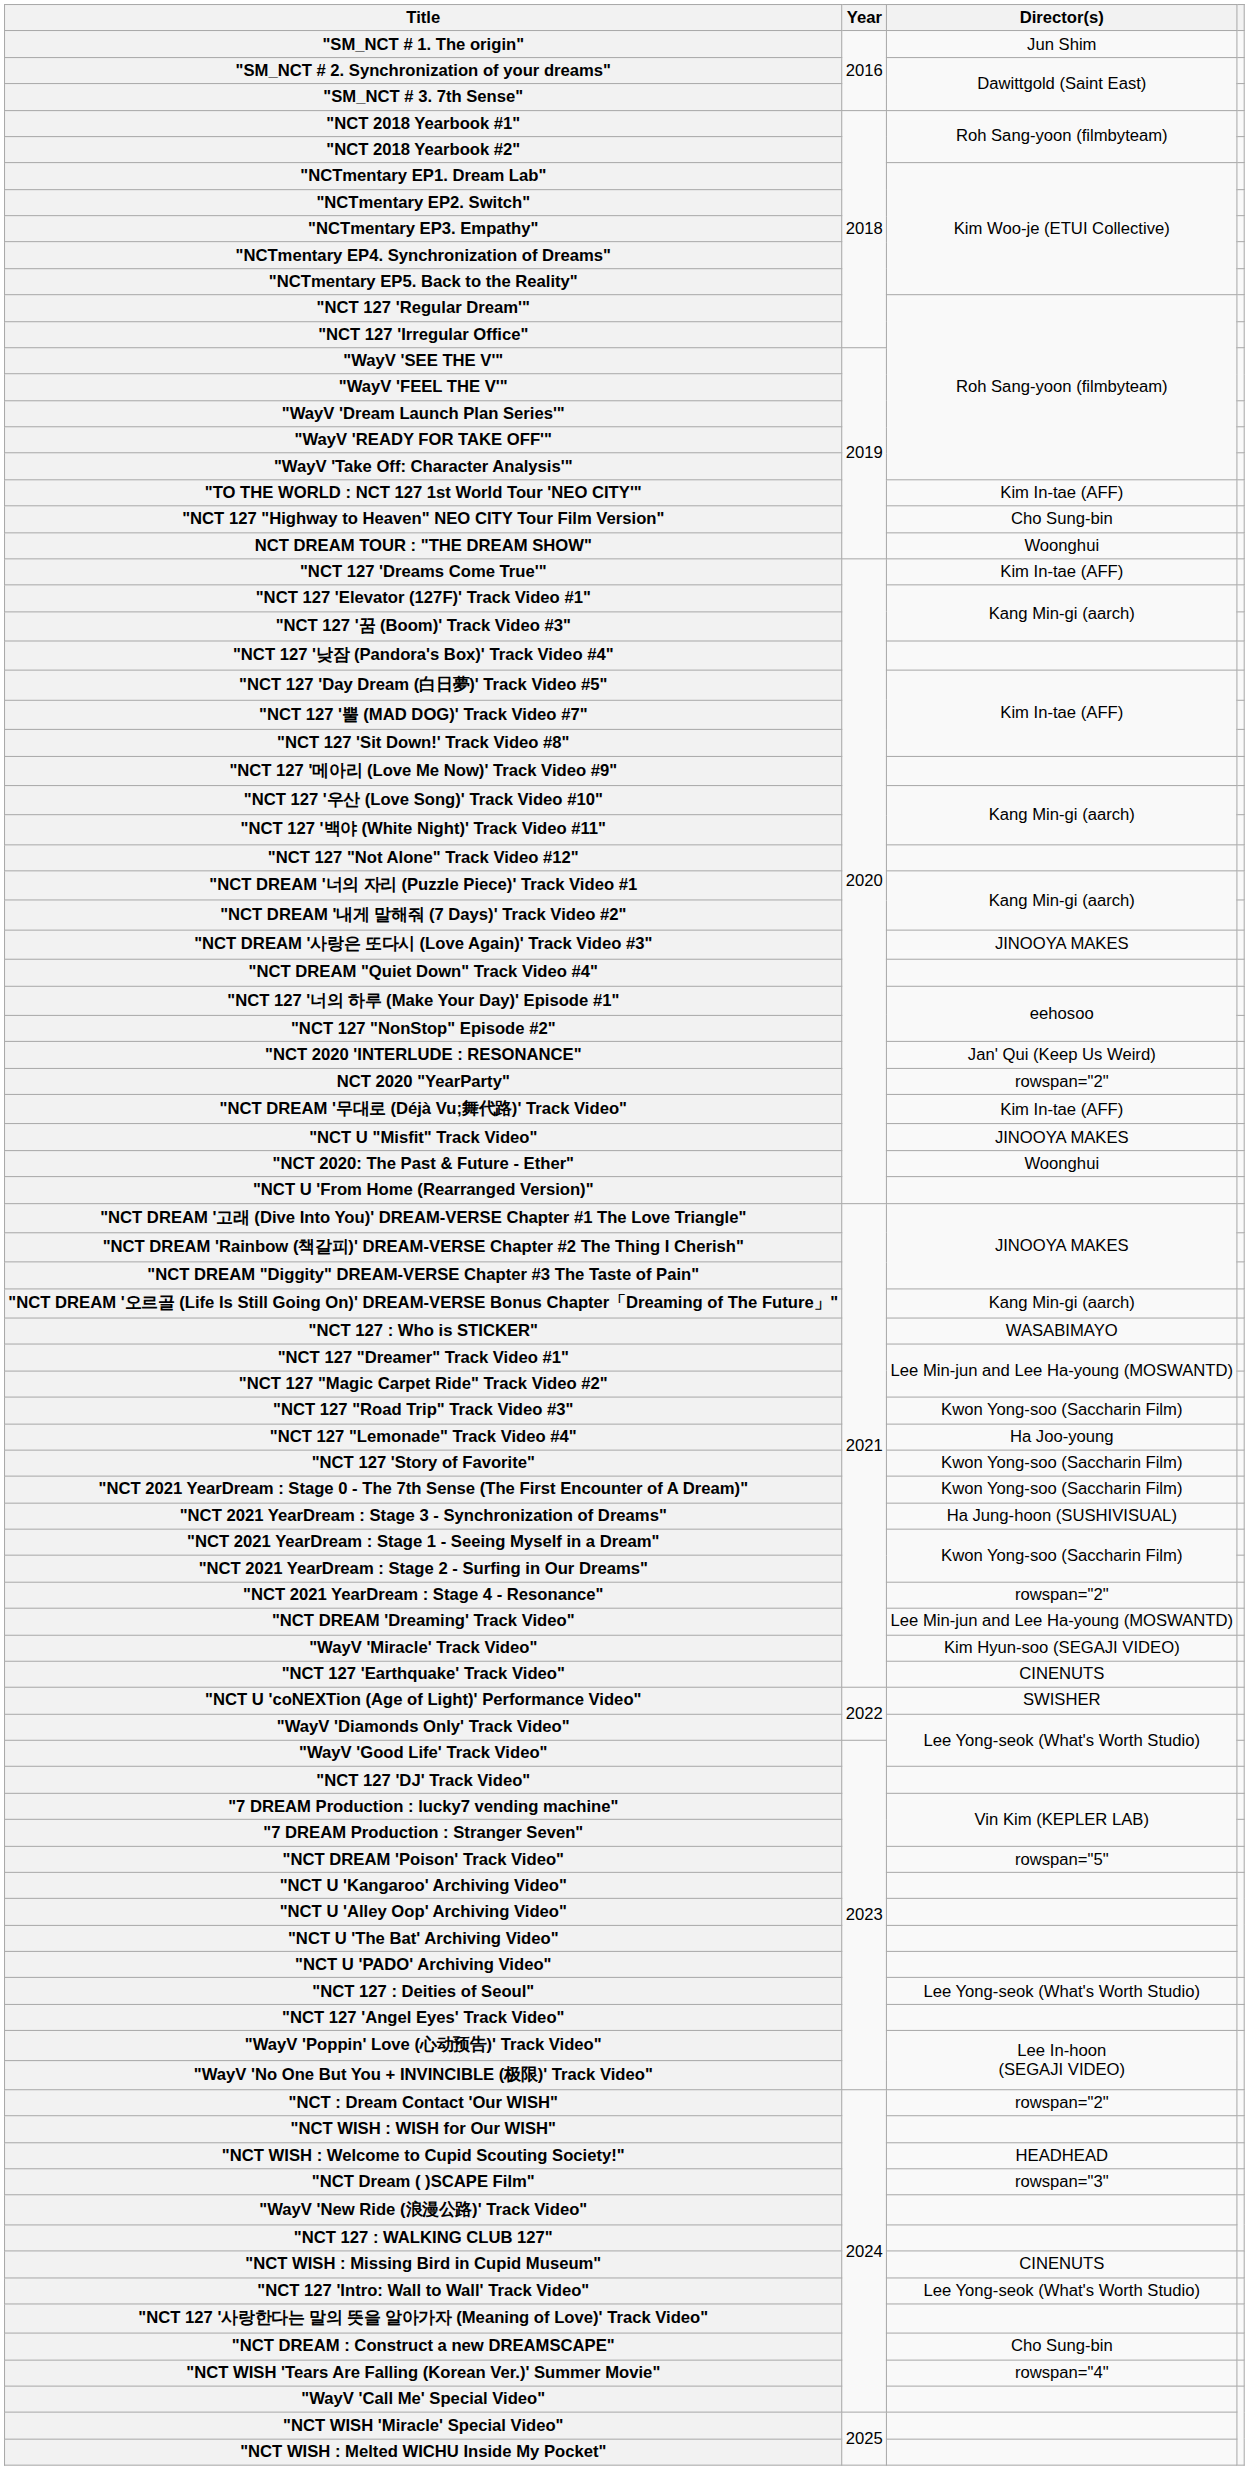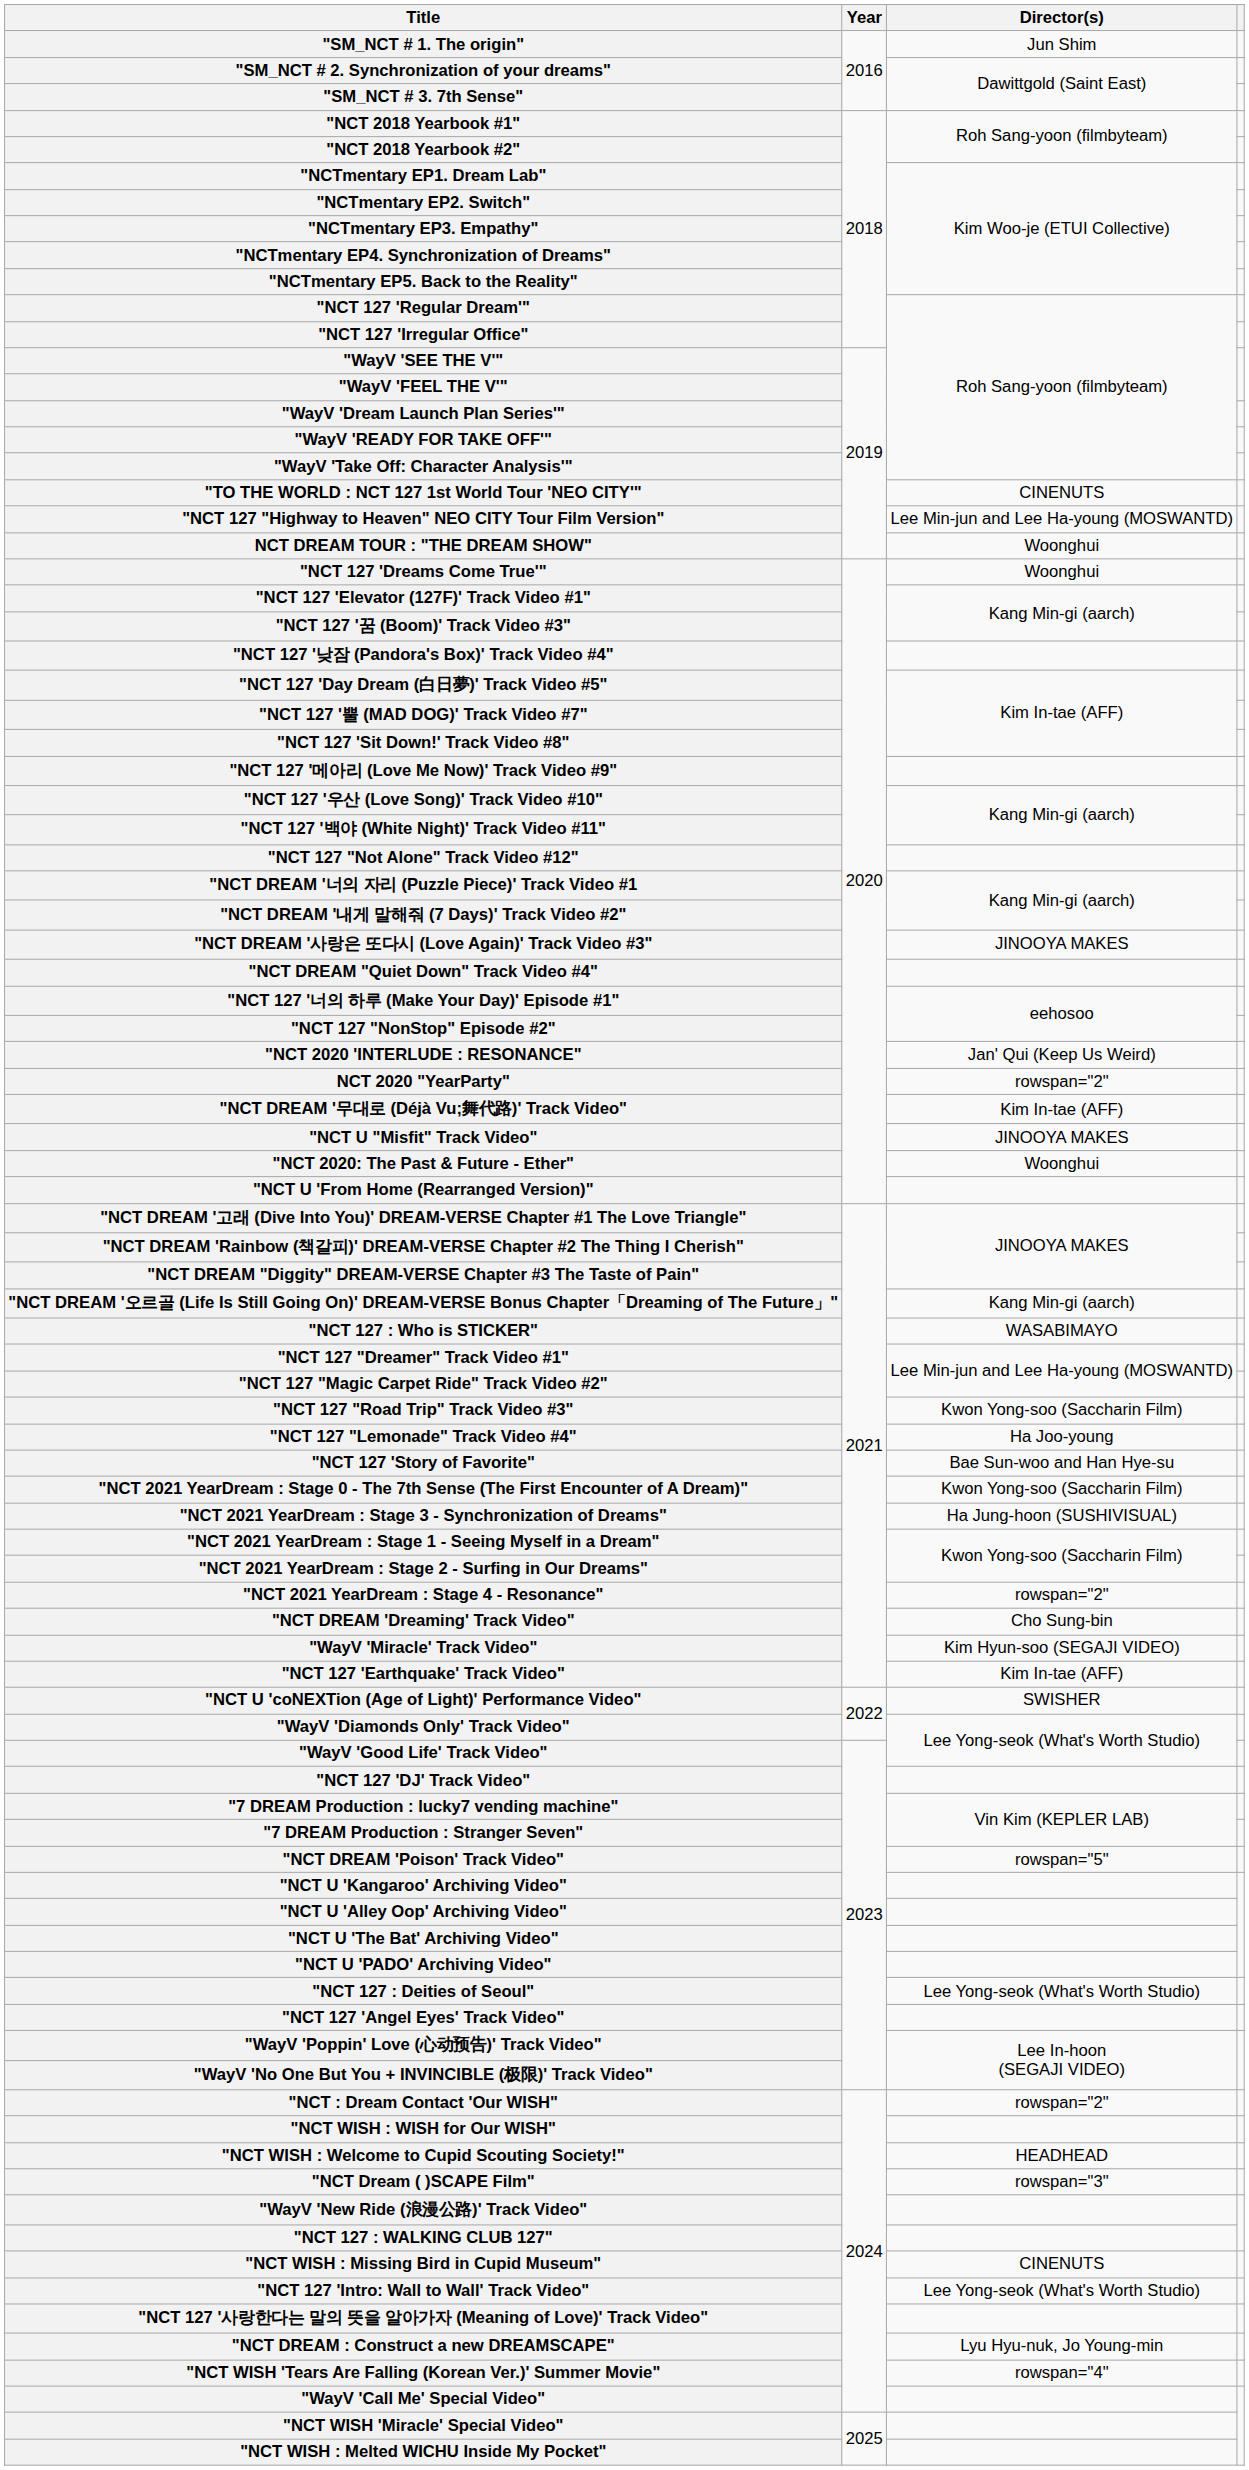"TO THE WORLD : NCT 127 1st World Tour 'NEO CITY'" | Director(s): Kim In-tae (AFF) -> CINENUTS
"NCT 127 "Highway to Heaven" NEO CITY Tour Film Version" | Director(s): Cho Sung-bin -> Lee Min-jun and Lee Ha-young (MOSWANTD)
"NCT 127 'Dreams Come True'" | Director(s): Kim In-tae (AFF) -> Woonghui
"NCT 127 'Story of Favorite" | Director(s): Kwon Yong-soo (Saccharin Film) -> Bae Sun-woo and Han Hye-su
"NCT DREAM 'Dreaming' Track Video" | Director(s): Lee Min-jun and Lee Ha-young (MOSWANTD) -> Cho Sung-bin
"NCT 127 'Earthquake' Track Video" | Director(s): CINENUTS -> Kim In-tae (AFF)
"NCT DREAM : Construct a new DREAMSCAPE" | Director(s): Cho Sung-bin -> Lyu Hyu-nuk, Jo Young-min
